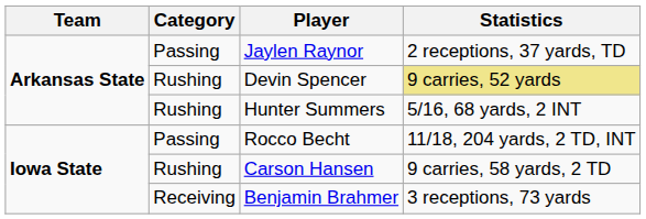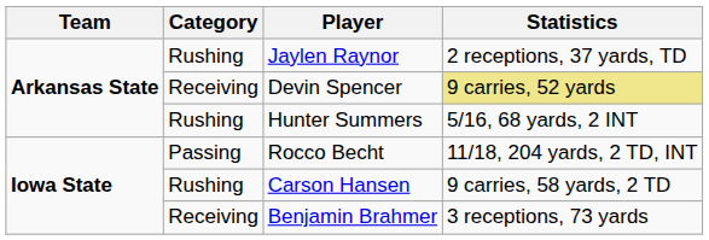Jaylen Raynor | Category: Passing -> Rushing
Devin Spencer | Category: Rushing -> Receiving
